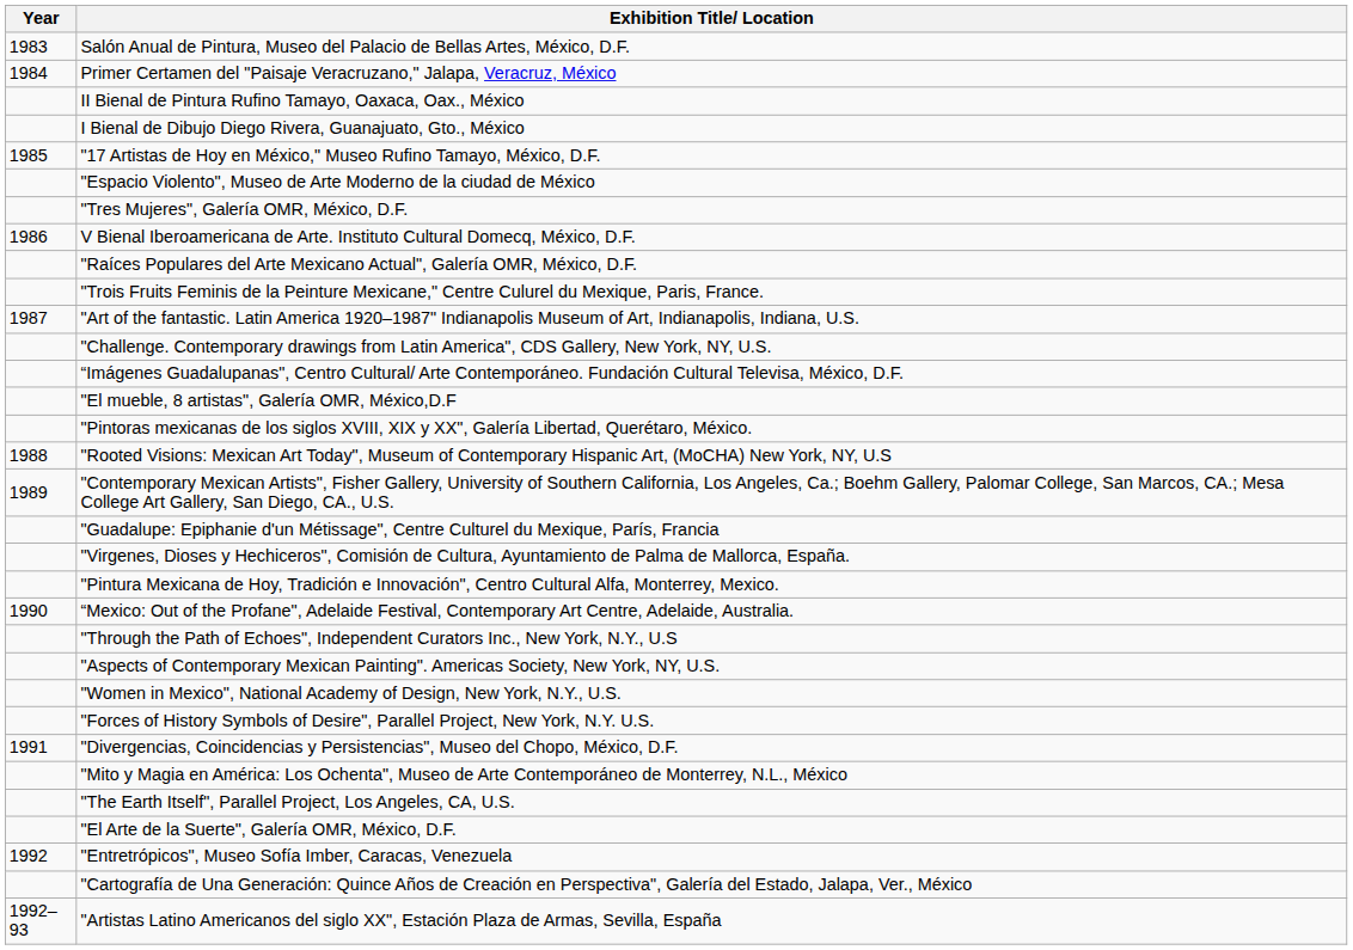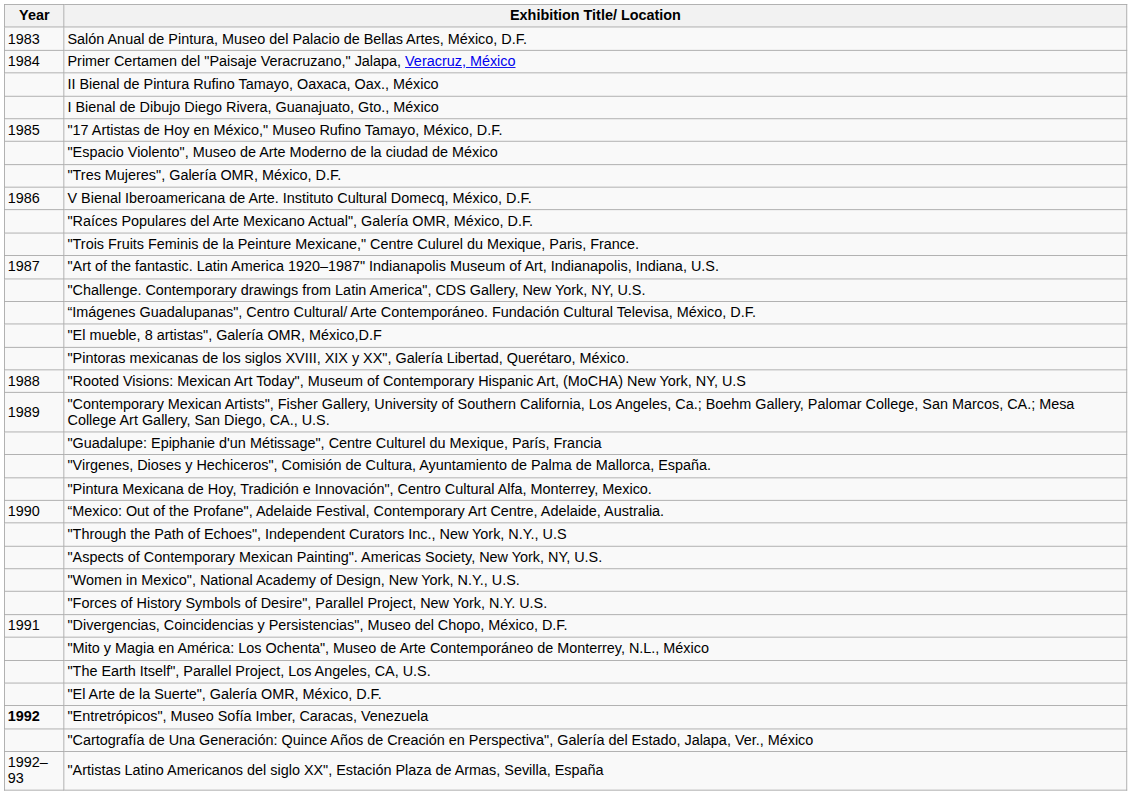"Entretrópicos", Museo Sofía Imber, Caracas, Venezuela | Year: normal -> bold
